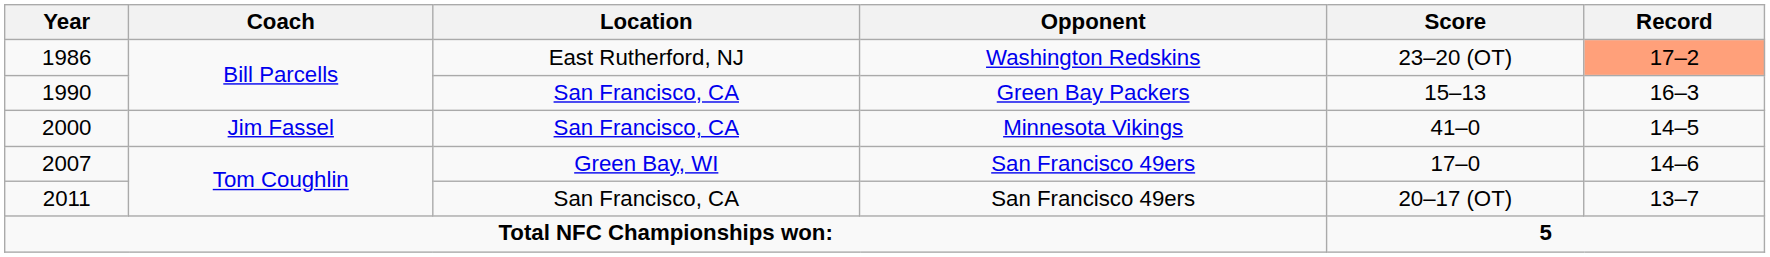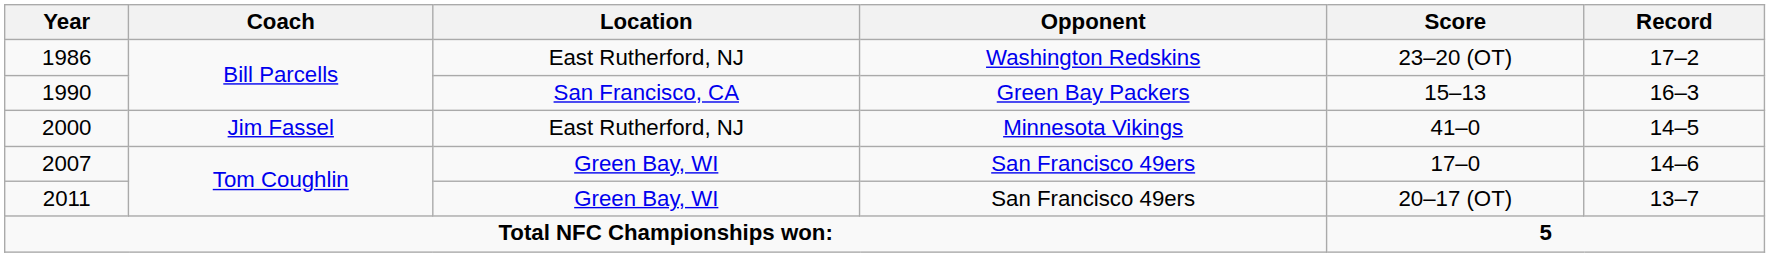1986 | Record: lightsalmon background -> no background
2000 | Location: San Francisco, CA -> East Rutherford, NJ
2011 | Location: San Francisco, CA -> Green Bay, WI
